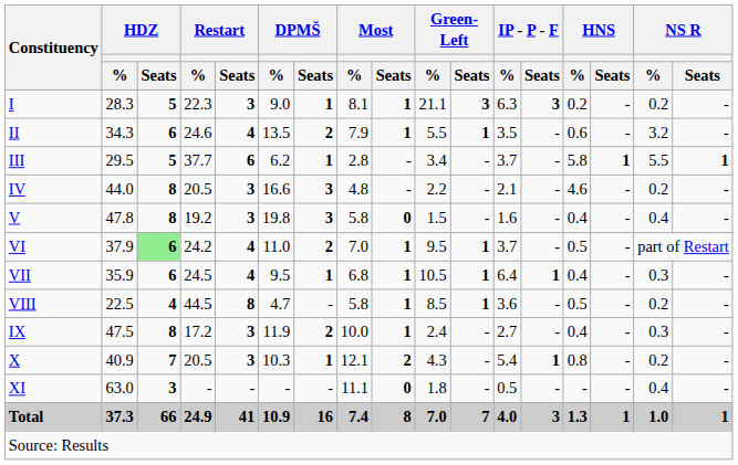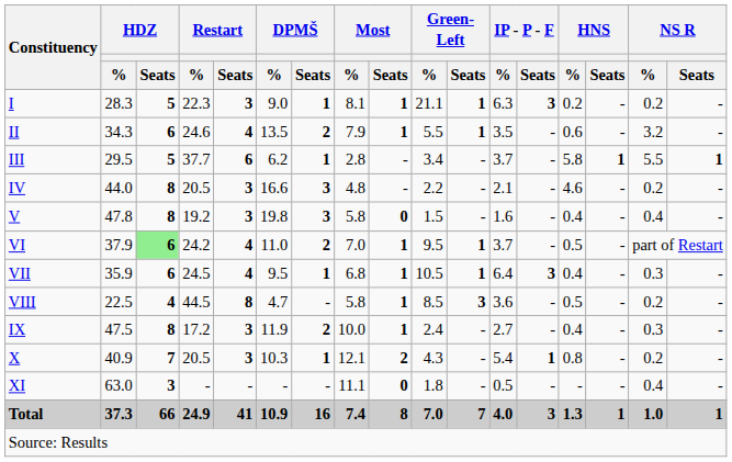I | Green-Left / Seats: 3 -> 1
VII | IP - P - F / Seats: 1 -> 3
VIII | Green-Left / Seats: 1 -> 3
